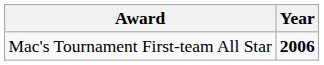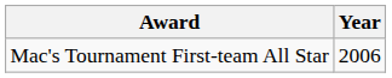row 2 | Year: bold -> normal
